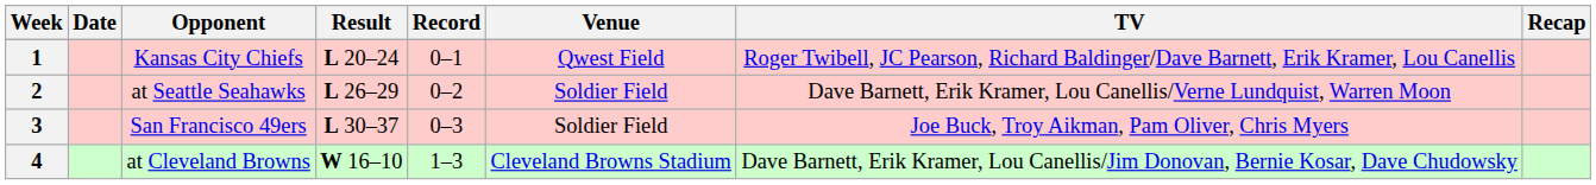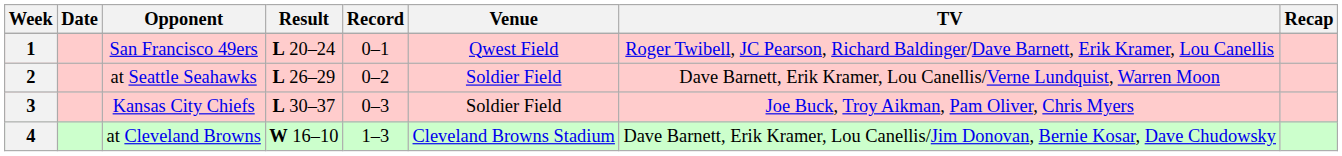1 | Opponent: Kansas City Chiefs -> San Francisco 49ers
3 | Opponent: San Francisco 49ers -> Kansas City Chiefs
